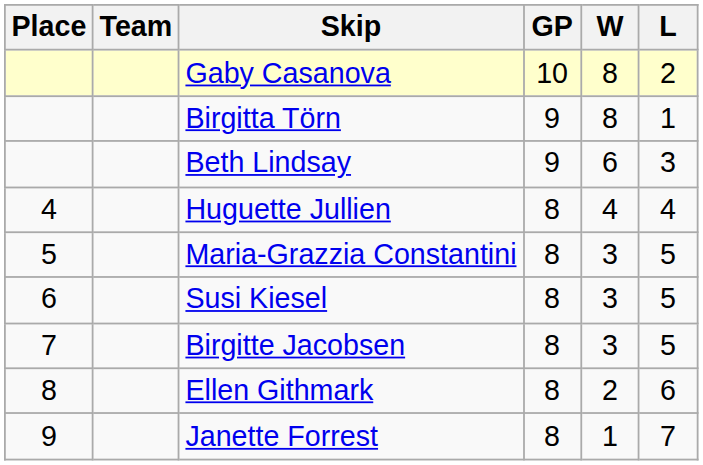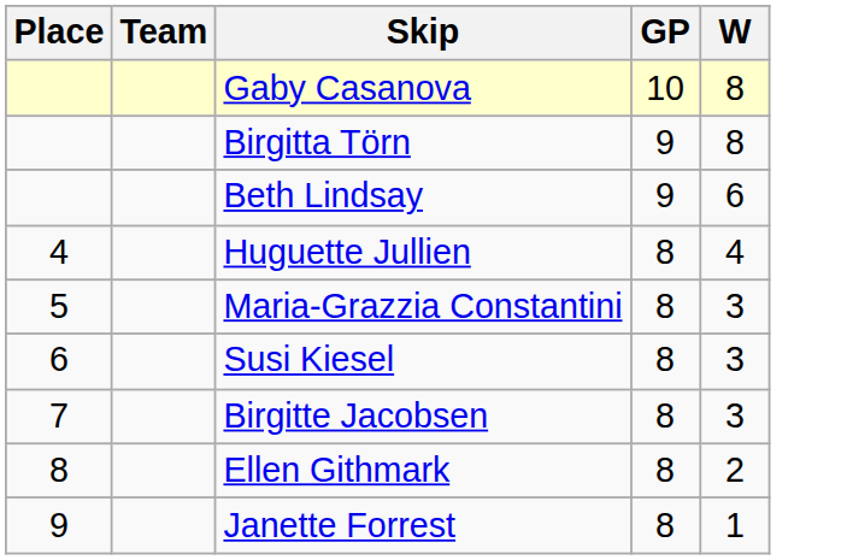- column: L | 2 | 1 | 3 | 4 | 5 | 5 | 5 | 6 | 7
